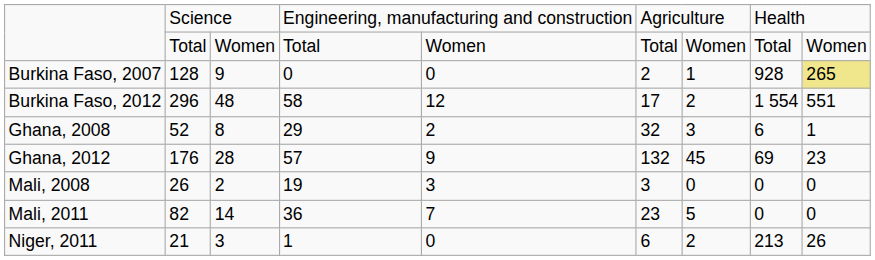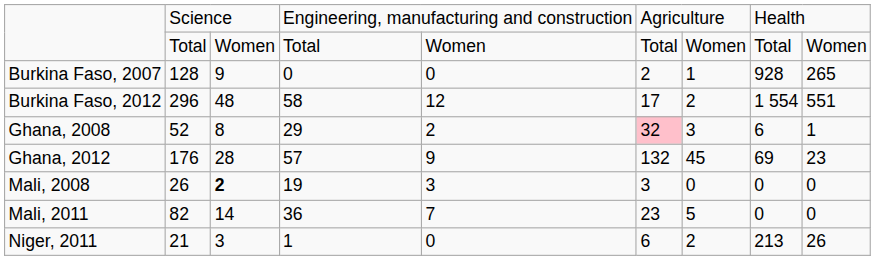Burkina Faso, 2007 | column 9: khaki background -> no background
Ghana, 2008 | column 6: no background -> pink background
Mali, 2008 | column 3: normal -> bold
